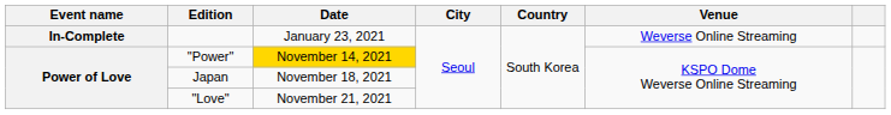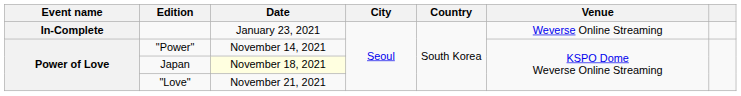"Power" | Date: gold background -> no background
Japan | Date: no background -> lightyellow background
